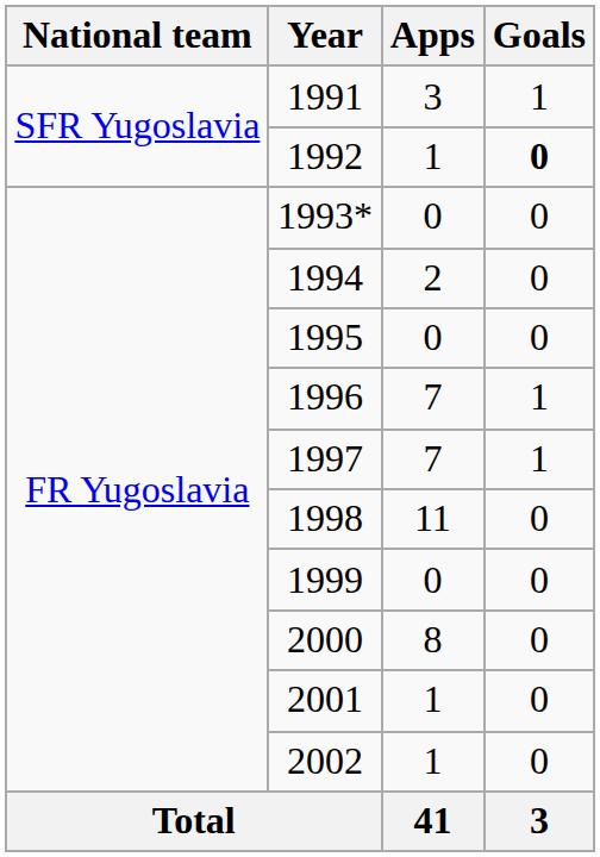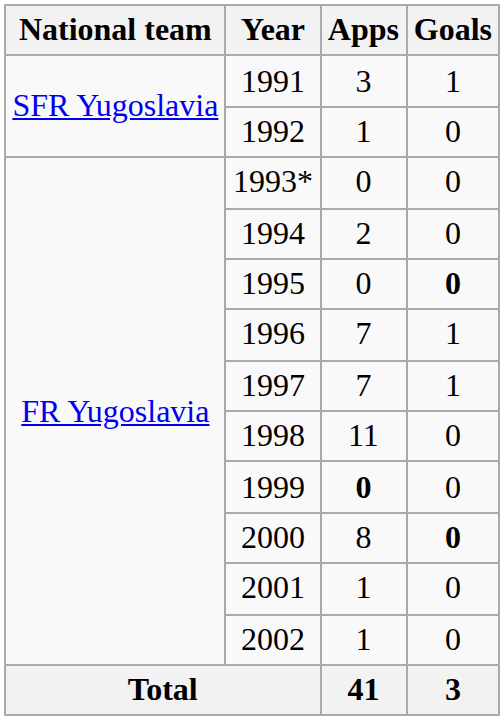1992 | Goals: bold -> normal
1995 | Goals: normal -> bold
1999 | Apps: normal -> bold
2000 | Goals: normal -> bold
